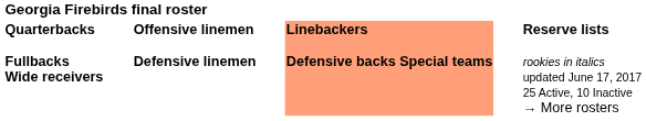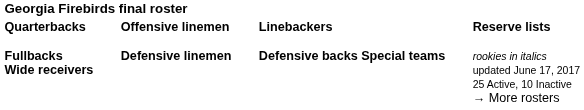Quarterbacks Fullbacks Wide receivers | column 3: lightsalmon background -> no background
